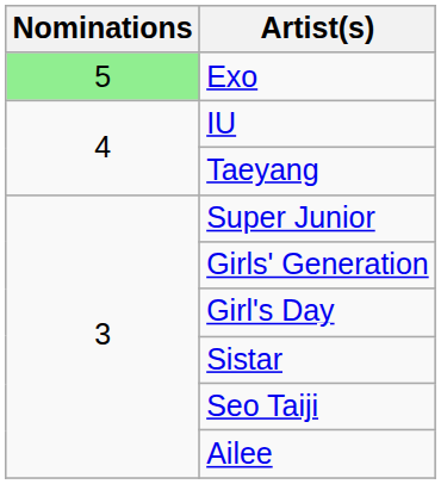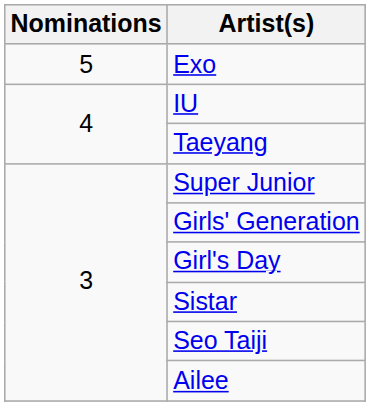Exo | Nominations: lightgreen background -> no background
